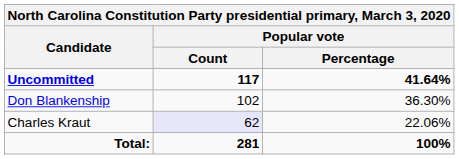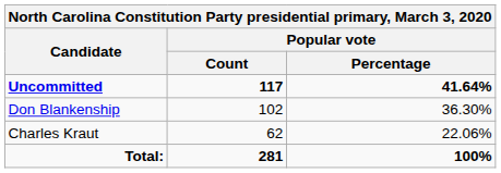Charles Kraut | Popular vote / Count: lavender background -> no background
